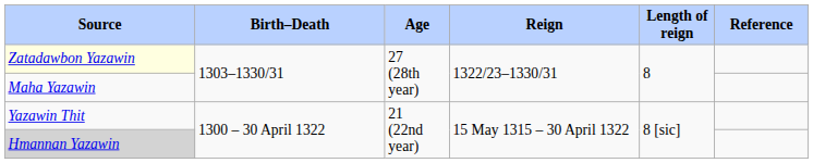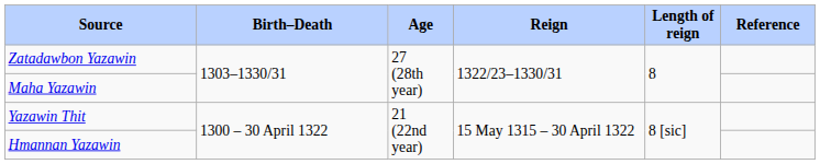Zatadawbon Yazawin | Source: lightyellow background -> no background
Hmannan Yazawin | Source: lightgrey background -> no background
